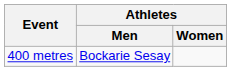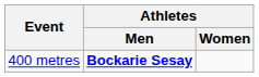400 metres | Athletes / Men: normal -> bold
